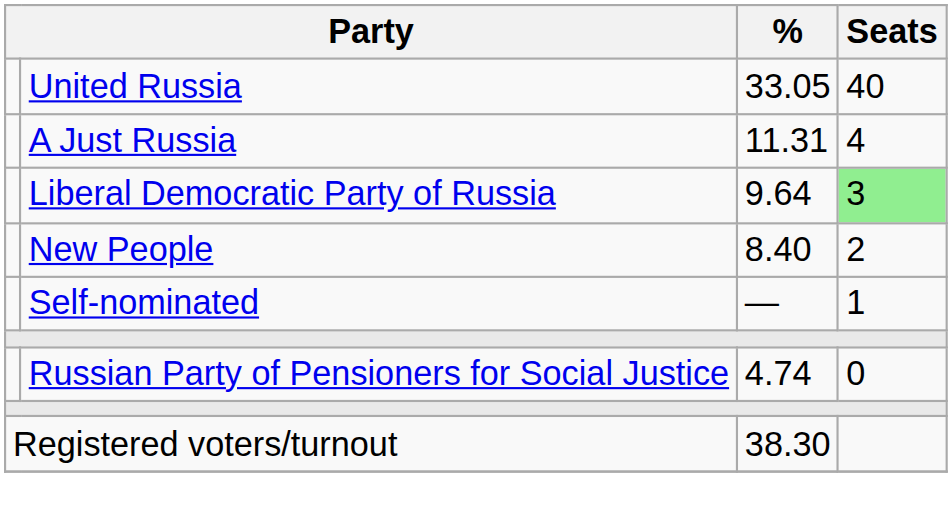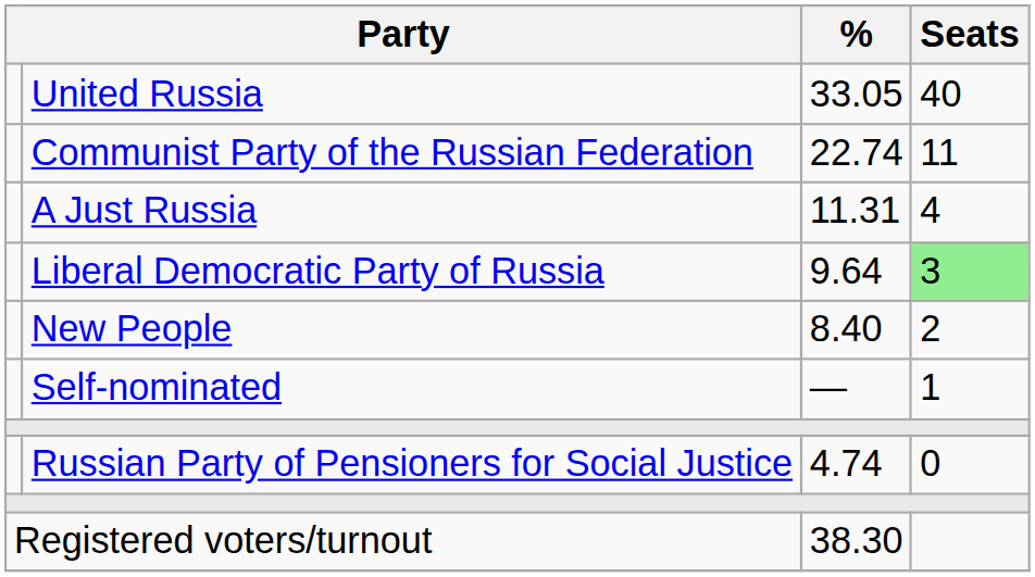+ row: Communist Party of the Russian Federation | 22.74 | 11
